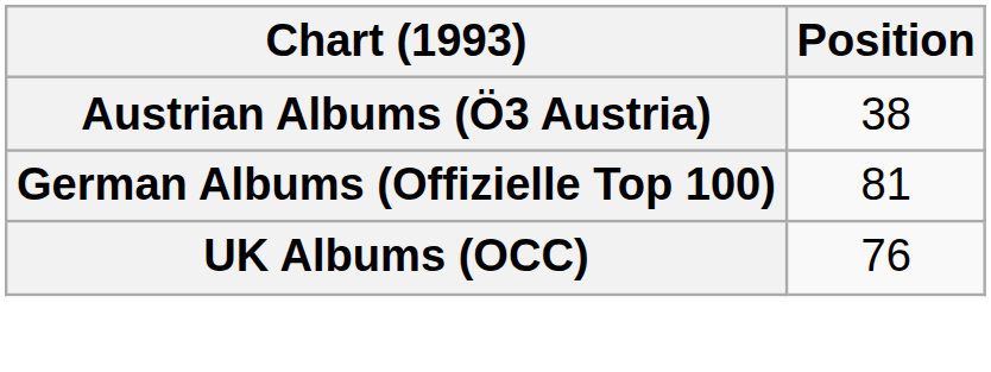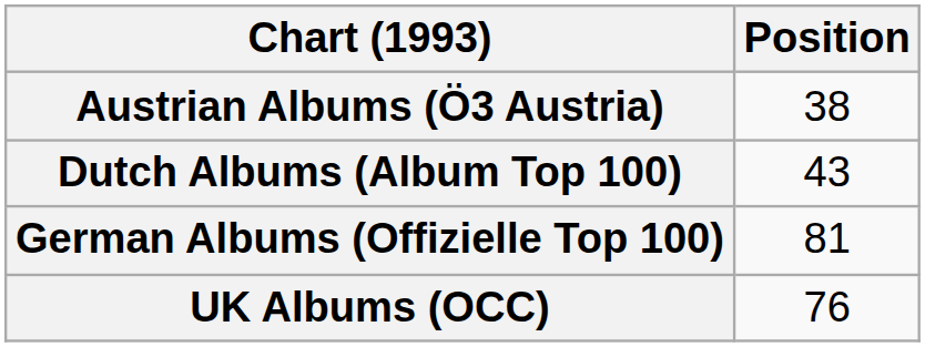+ row: Dutch Albums (Album Top 100) | 43
